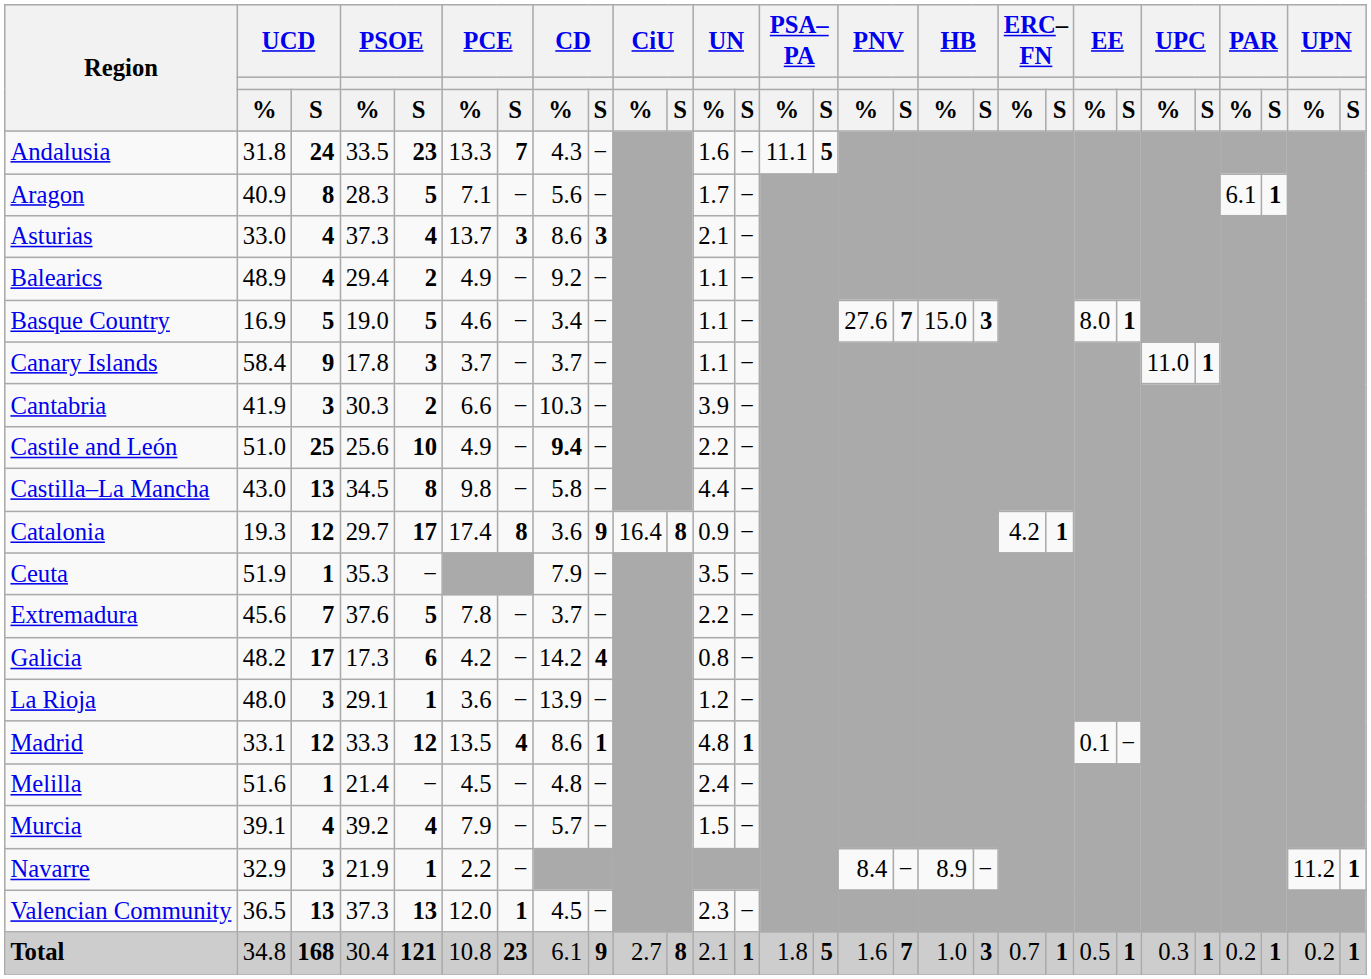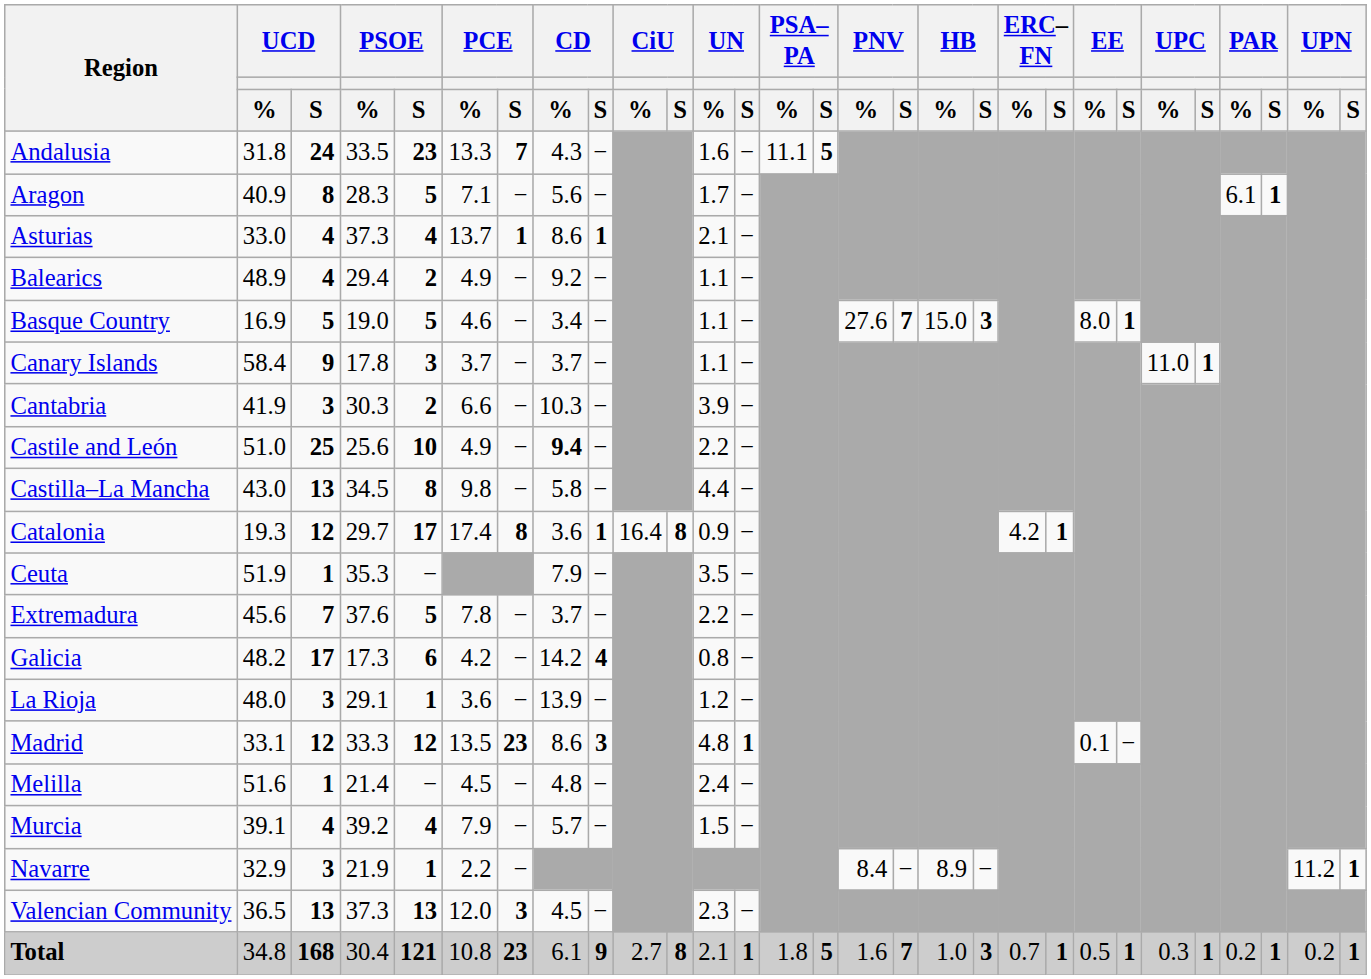Asturias | PCE / S: 3 -> 1
Asturias | CD / S: 3 -> 1
Catalonia | CD / S: 9 -> 1
Madrid | PCE / S: 4 -> 23
Madrid | CD / S: 1 -> 3
Valencian Community | PCE / S: 1 -> 3
